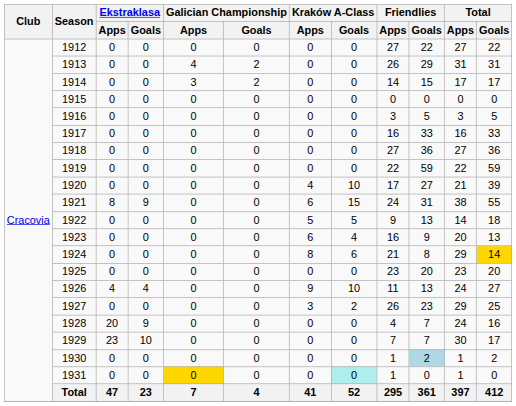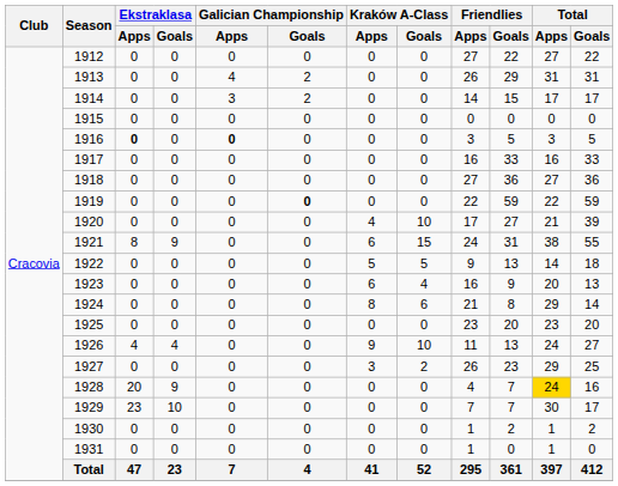1916 | Ekstraklasa / Apps: normal -> bold
1916 | Galician Championship / Apps: normal -> bold
1919 | Galician Championship / Goals: normal -> bold
1924 | Total / Goals: gold background -> no background
1928 | Total / Apps: no background -> gold background
1930 | Friendlies / Goals: lightblue background -> no background
1931 | Galician Championship / Apps: gold background -> no background
1931 | Kraków A-Class / Goals: paleturquoise background -> no background
